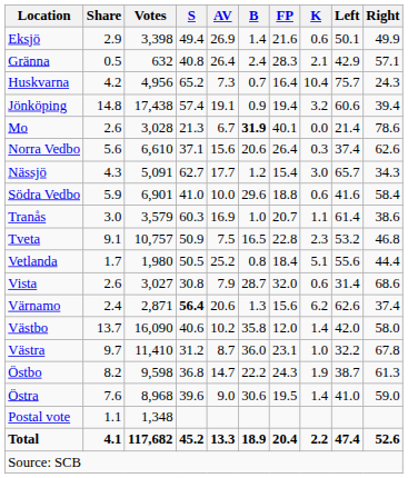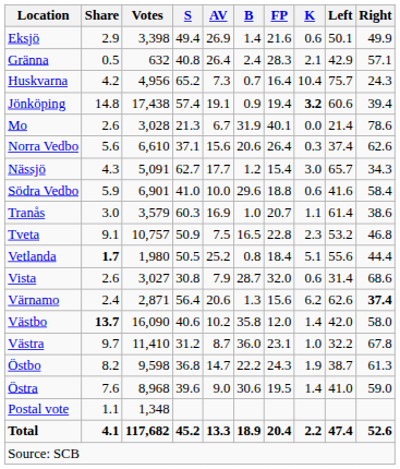Jönköping | K: normal -> bold
Mo | B: bold -> normal
Vetlanda | Share: normal -> bold
Värnamo | S: bold -> normal
Värnamo | Right: normal -> bold
Västbo | Share: normal -> bold
